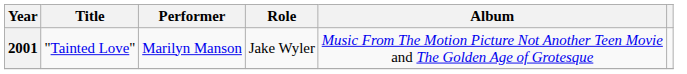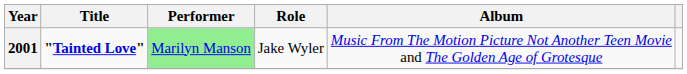2001 | Title: normal -> bold
2001 | Performer: no background -> lightgreen background
